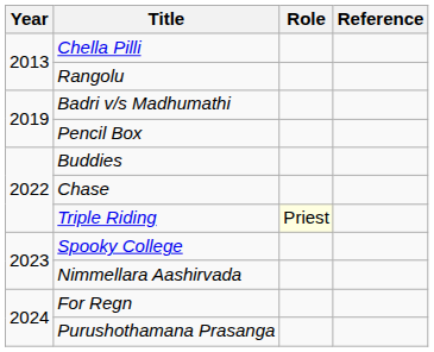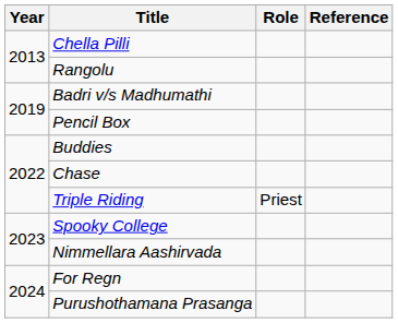Triple Riding | Role: lightyellow background -> no background
